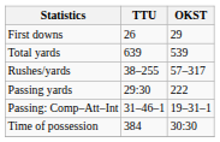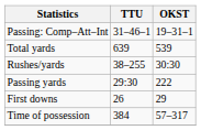rows swapped: First downs <-> Passing: Comp–Att–Int
Rushes/yards | OKST: 57–317 -> 30:30
Time of possession | OKST: 30:30 -> 57–317
